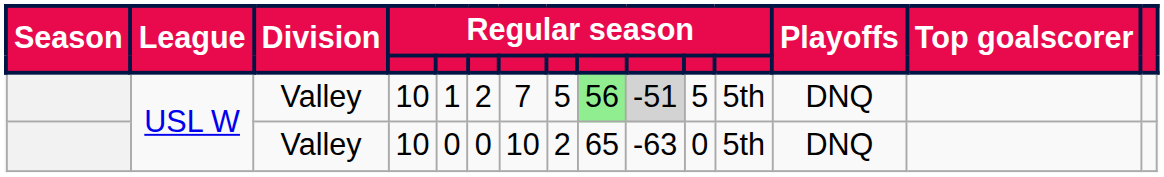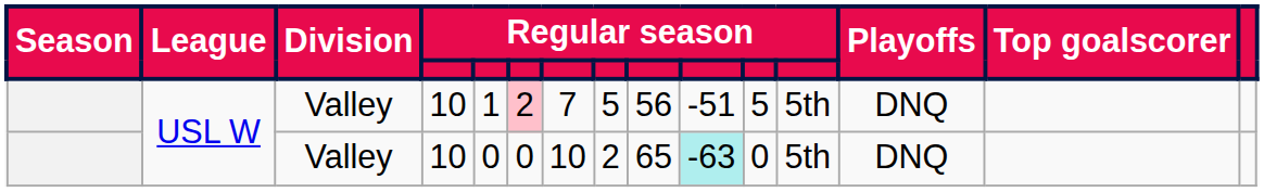row 3 | column 6: no background -> pink background
row 3 | column 9: lightgreen background -> no background
row 3 | column 10: lightgrey background -> no background
row 4 | column 10: no background -> paleturquoise background
